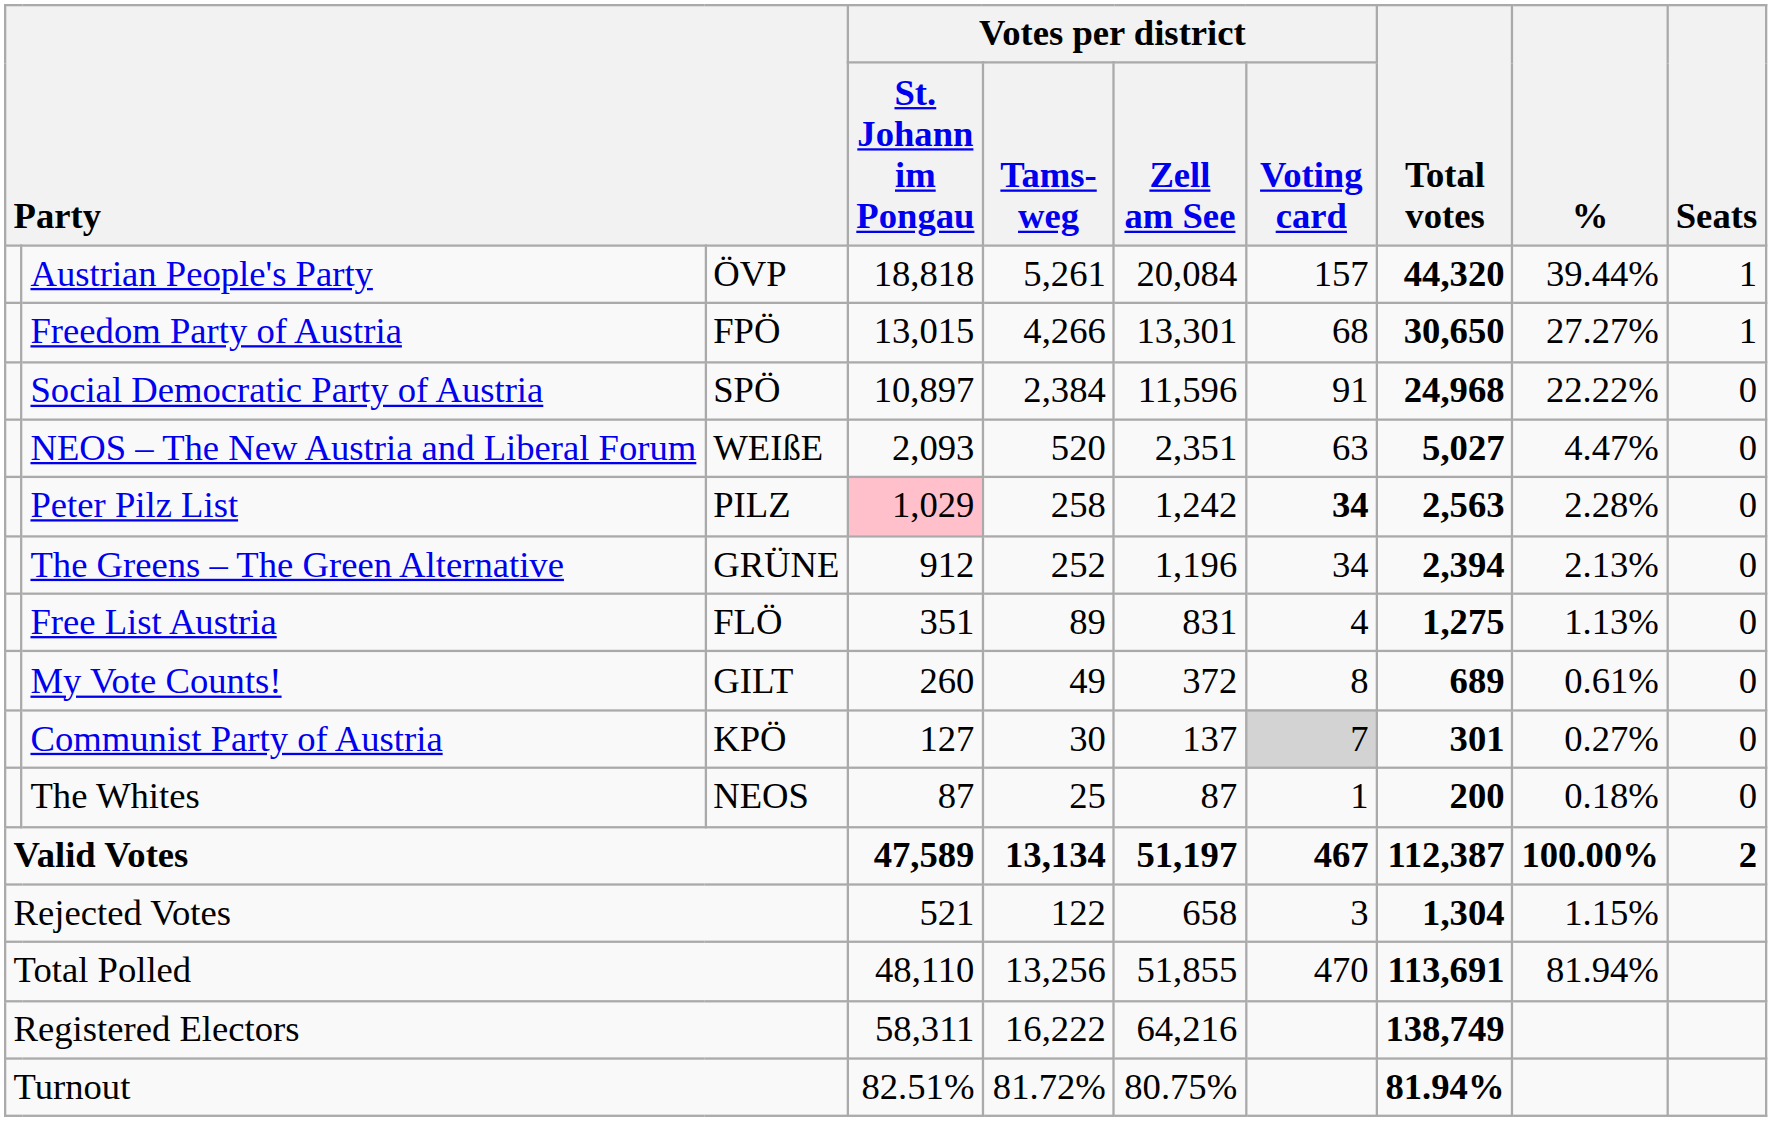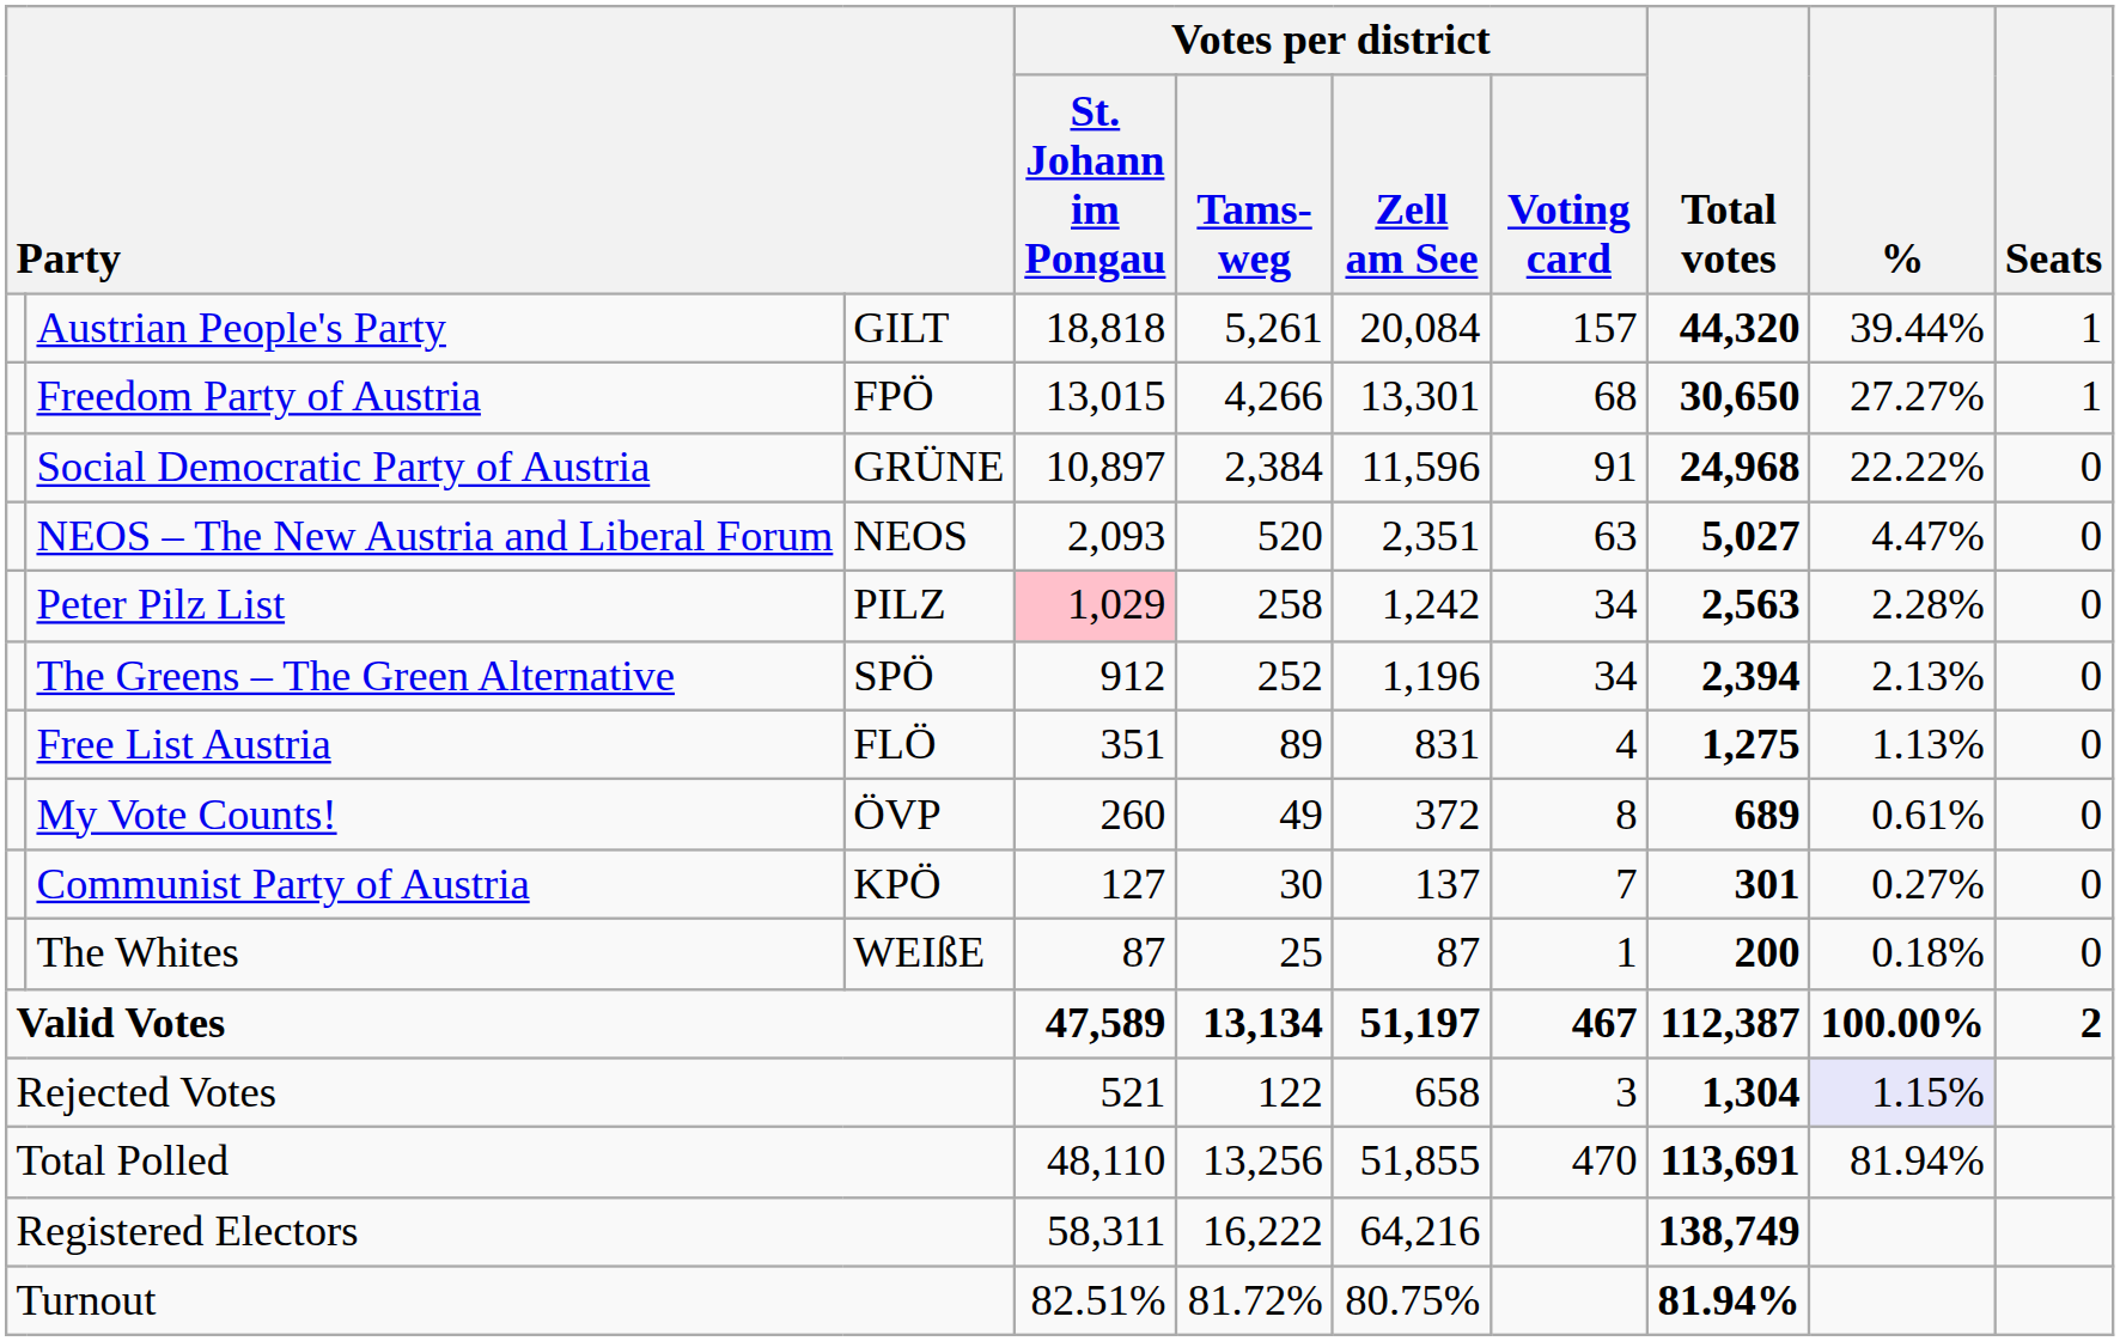Austrian People's Party | column 3: ÖVP -> GILT
Social Democratic Party of Austria | column 3: SPÖ -> GRÜNE
NEOS – The New Austria and Liberal Forum | column 3: WEIßE -> NEOS
Peter Pilz List | Votes per district / Voting card: bold -> normal
The Greens – The Green Alternative | column 3: GRÜNE -> SPÖ
My Vote Counts! | column 3: GILT -> ÖVP
Communist Party of Austria | Votes per district / Voting card: lightgrey background -> no background
The Whites | column 3: NEOS -> WEIßE
Rejected Votes | %: no background -> lavender background
